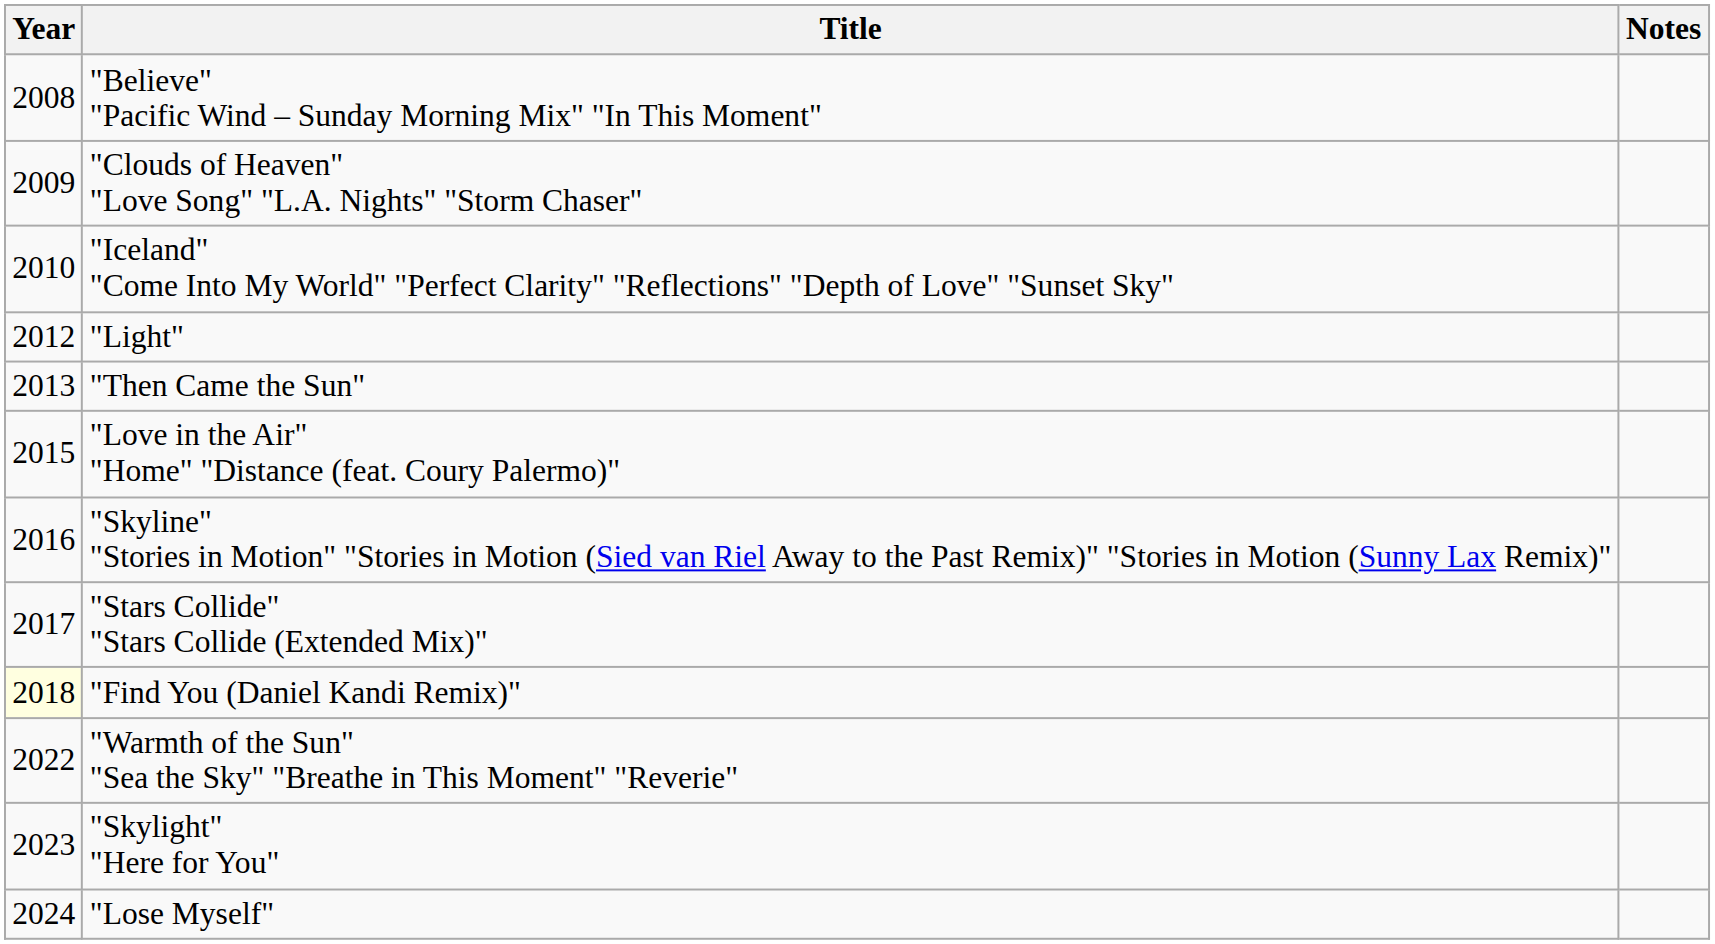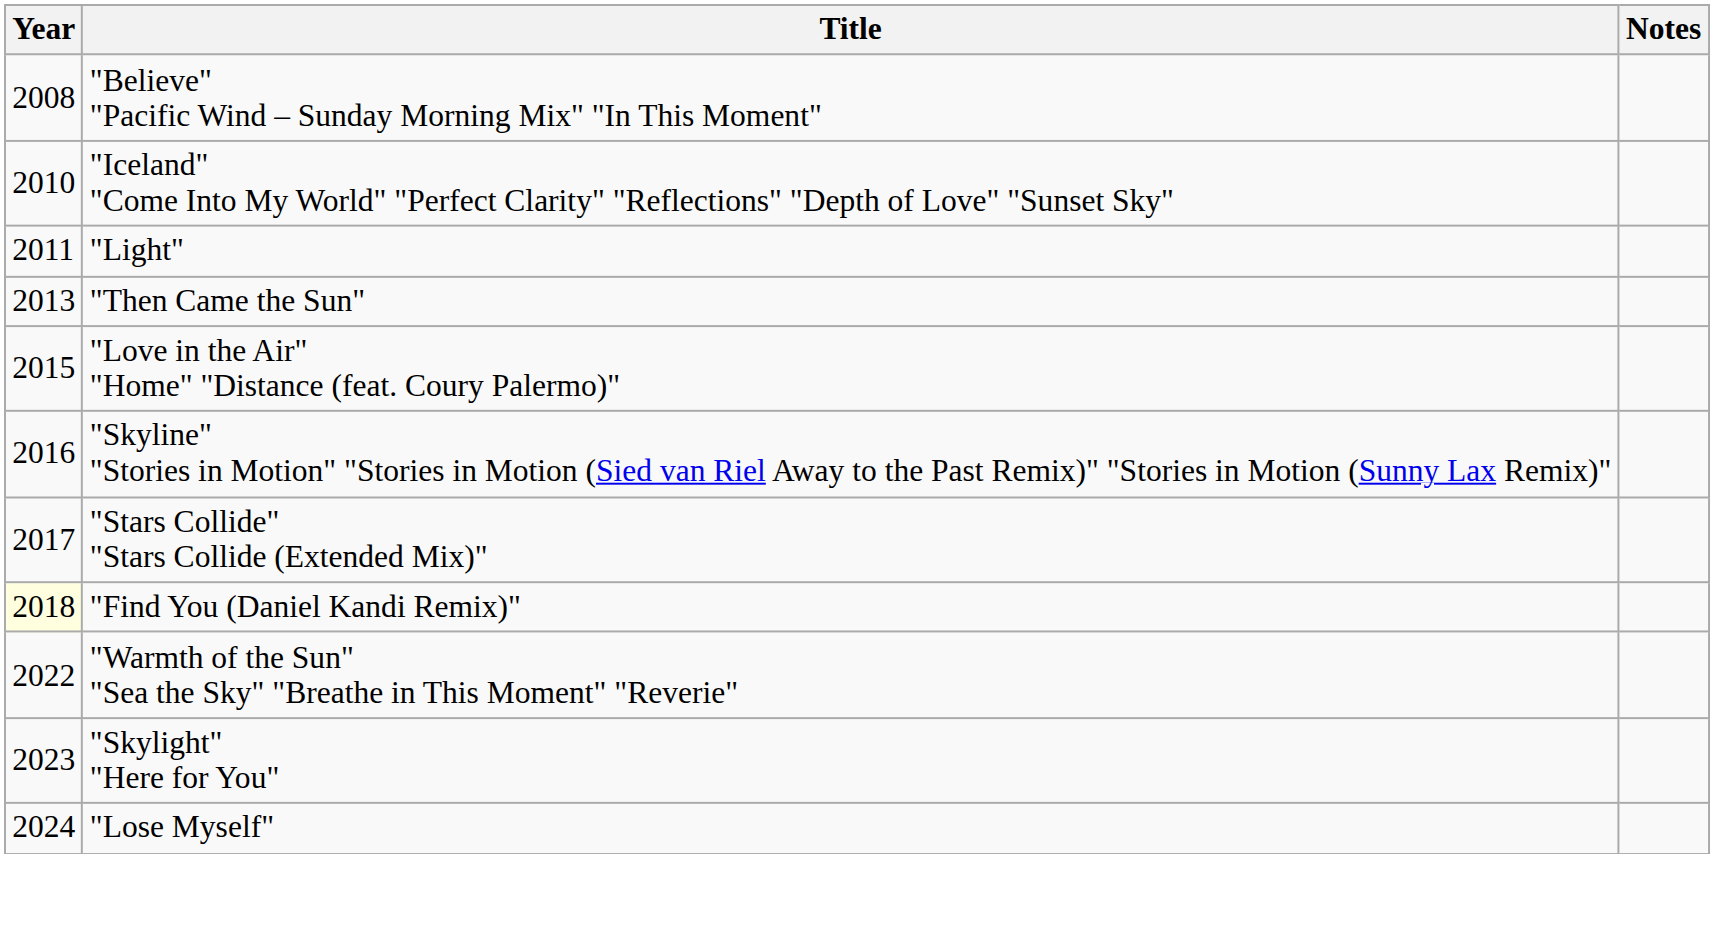- row: 2009 | "Clouds of Heaven" "Love Song" "L.A. Nights" "Storm Chaser"
"Light" | Year: 2012 -> 2011
